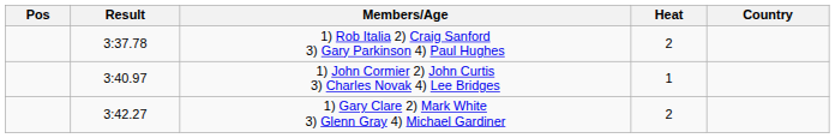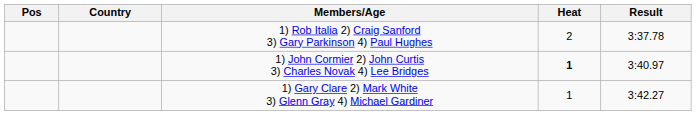columns swapped: Country <-> Result
row 3 | Heat: normal -> bold
row 4 | Heat: 2 -> 1
